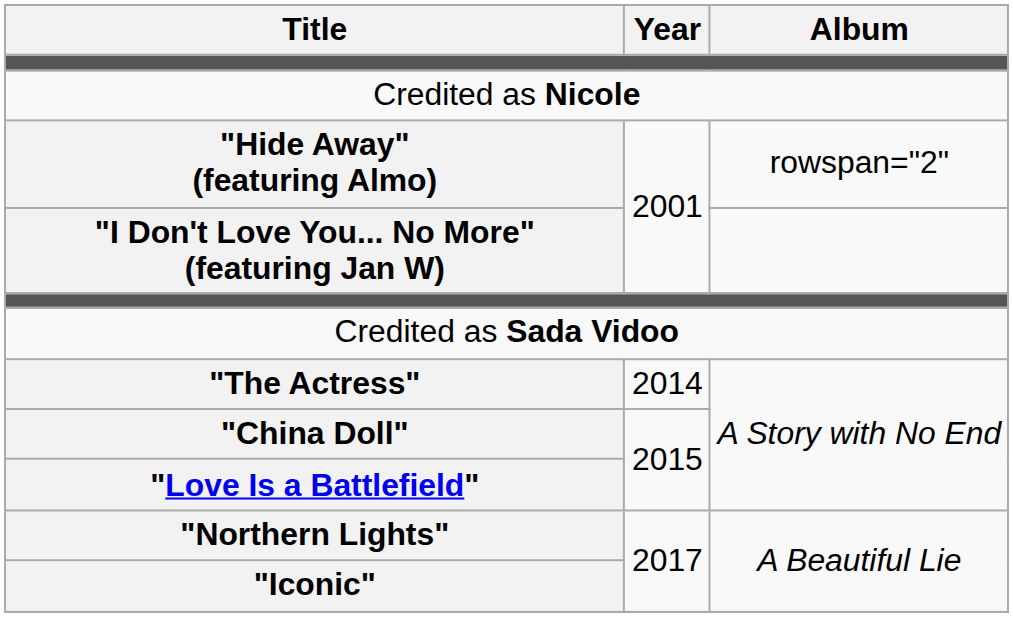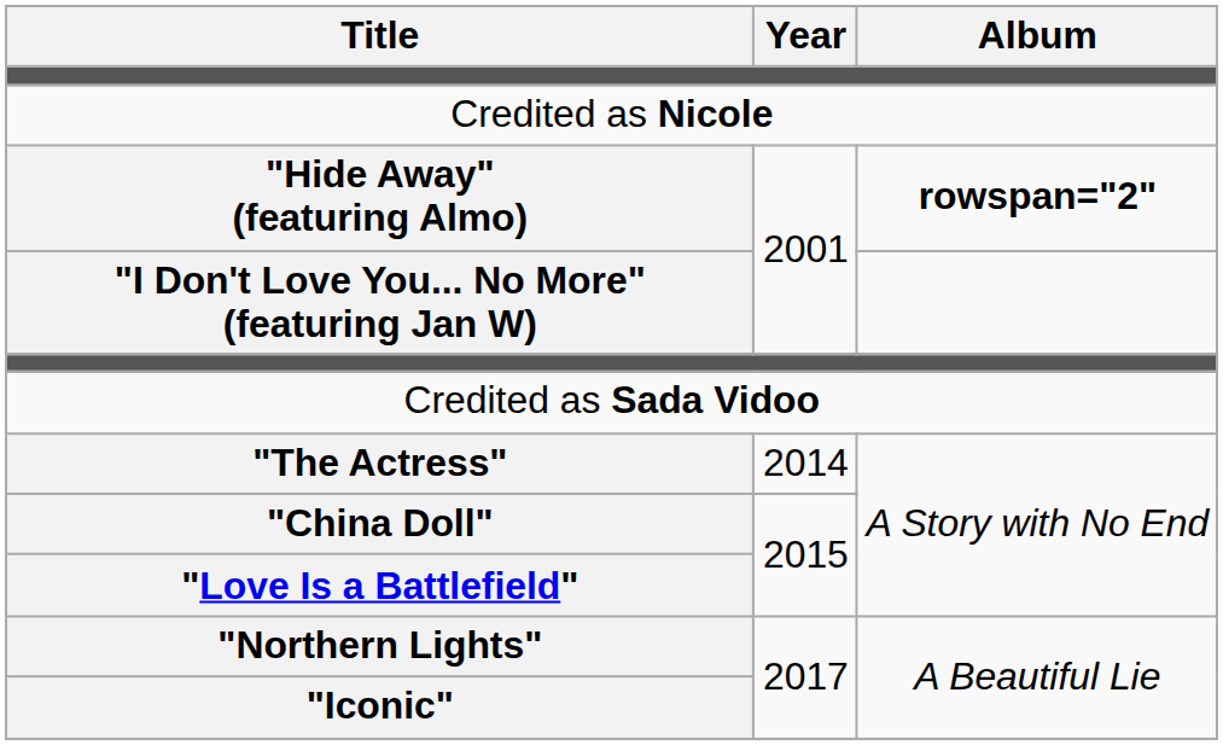"Hide Away" (featuring Almo) | Album: normal -> bold
